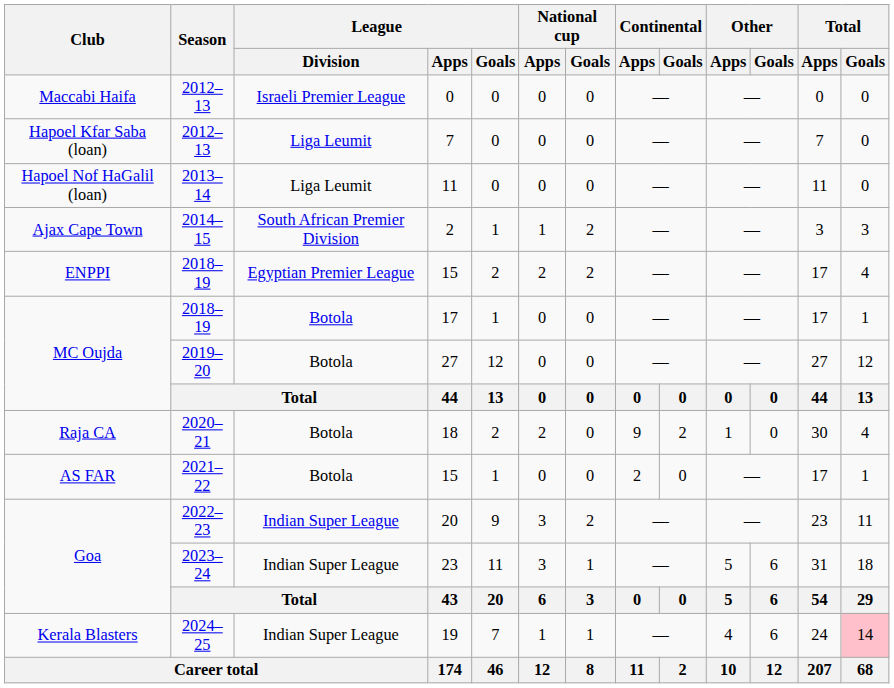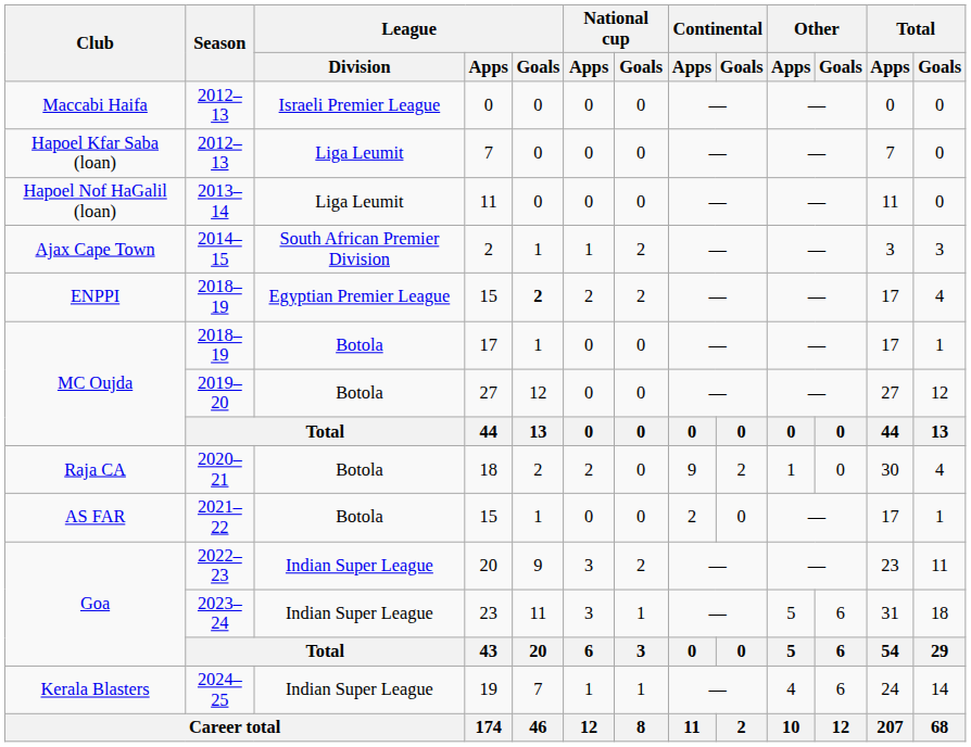ENPPI / 15 | League / Goals: normal -> bold
19 | Total / Goals: pink background -> no background
